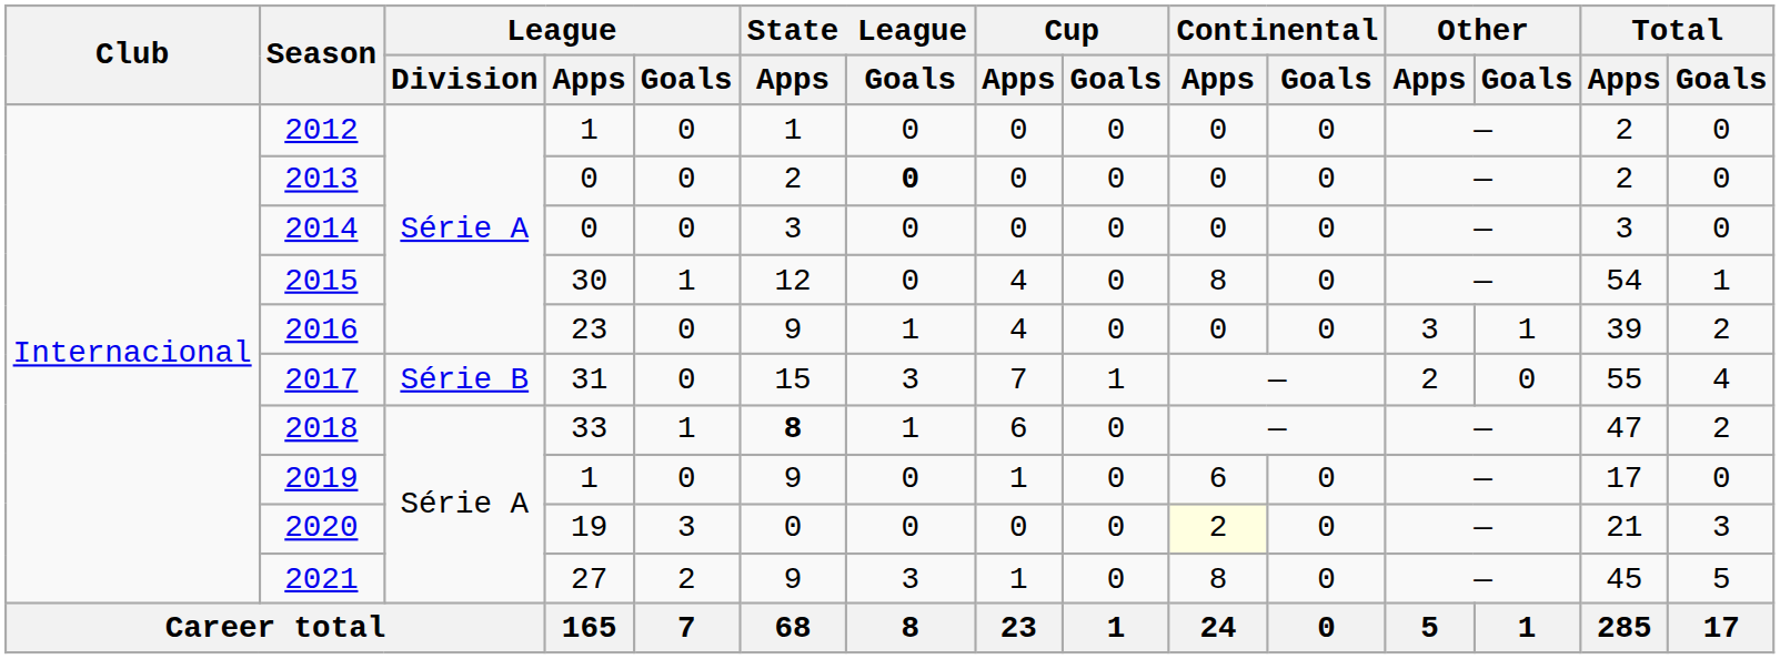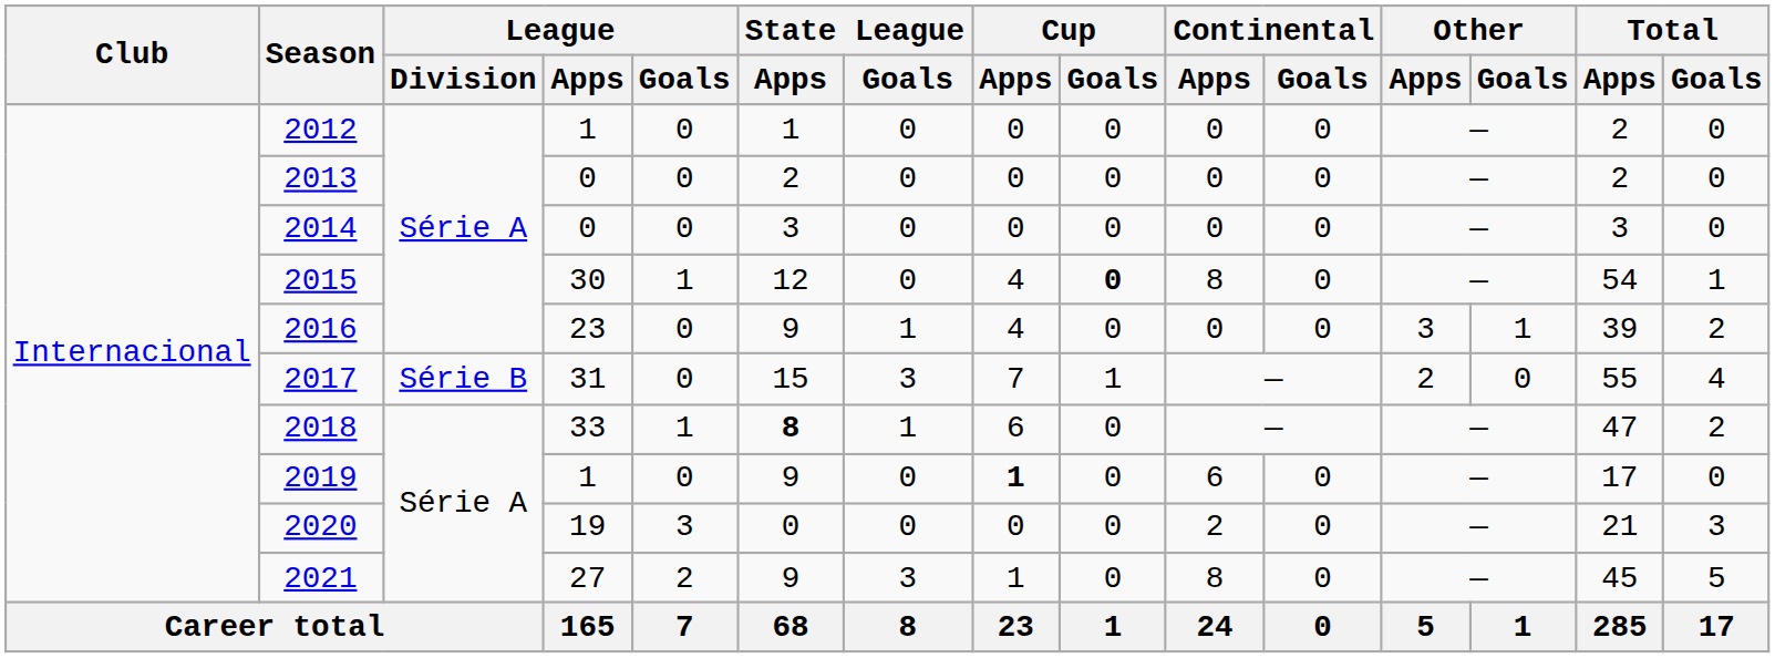2013 | State League / Goals: bold -> normal
2015 | Cup / Goals: normal -> bold
2019 | Cup / Apps: normal -> bold
2020 | Continental / Apps: lightyellow background -> no background
